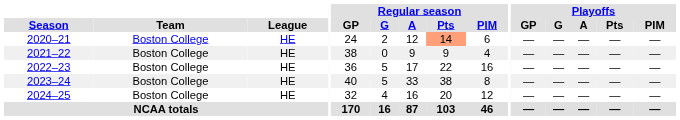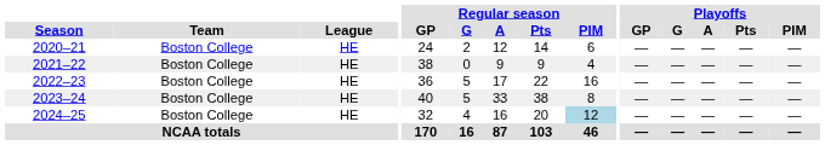2020–21 | Regular season / Pts: lightsalmon background -> no background
2024–25 | Regular season / PIM: no background -> lightblue background
